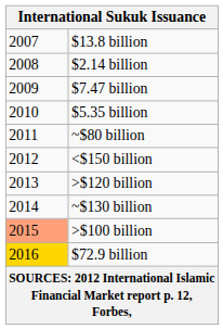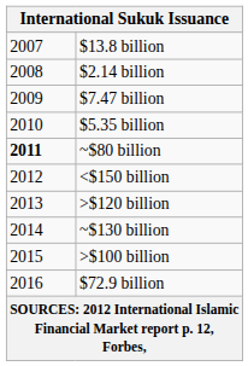~$80 billion | column 1: normal -> bold
>$100 billion | column 1: lightsalmon background -> no background
$72.9 billion | column 1: gold background -> no background
